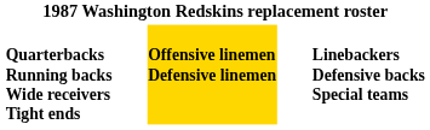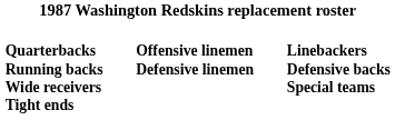Quarterbacks Running backs Wide receivers Tight ends | column 2: gold background -> no background
